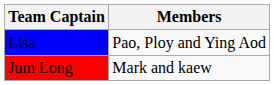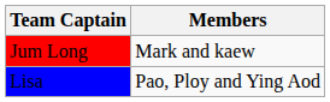rows swapped: Jum Long <-> Lisa
